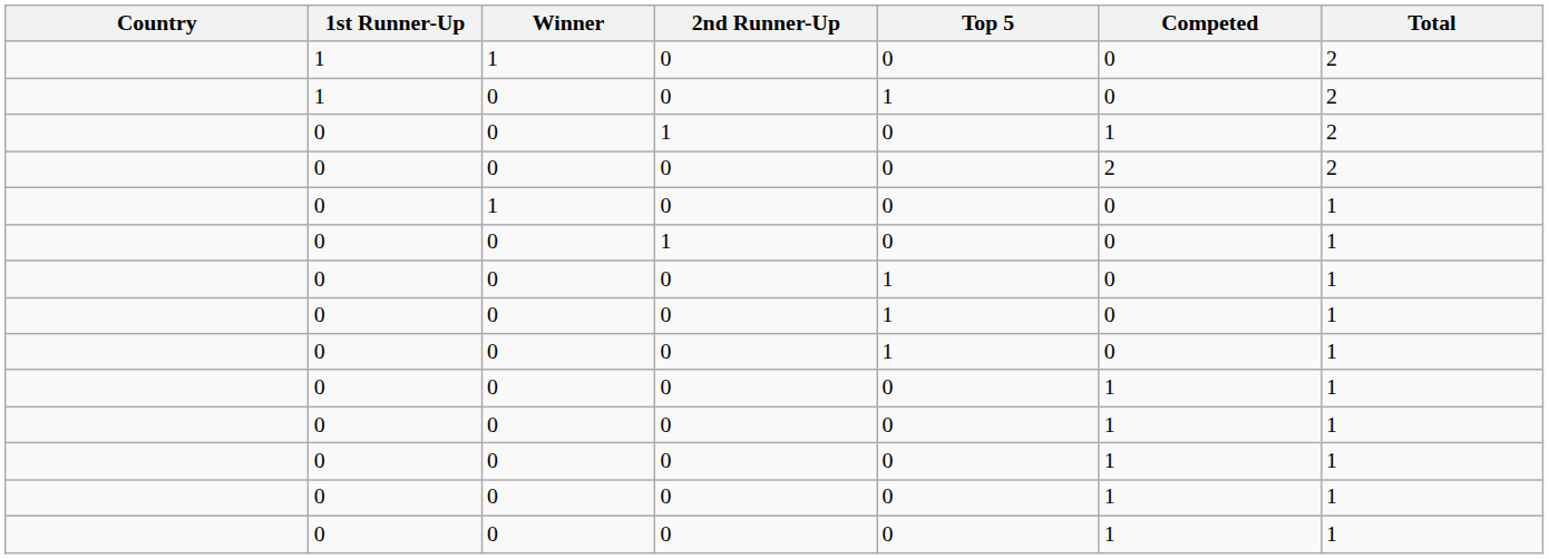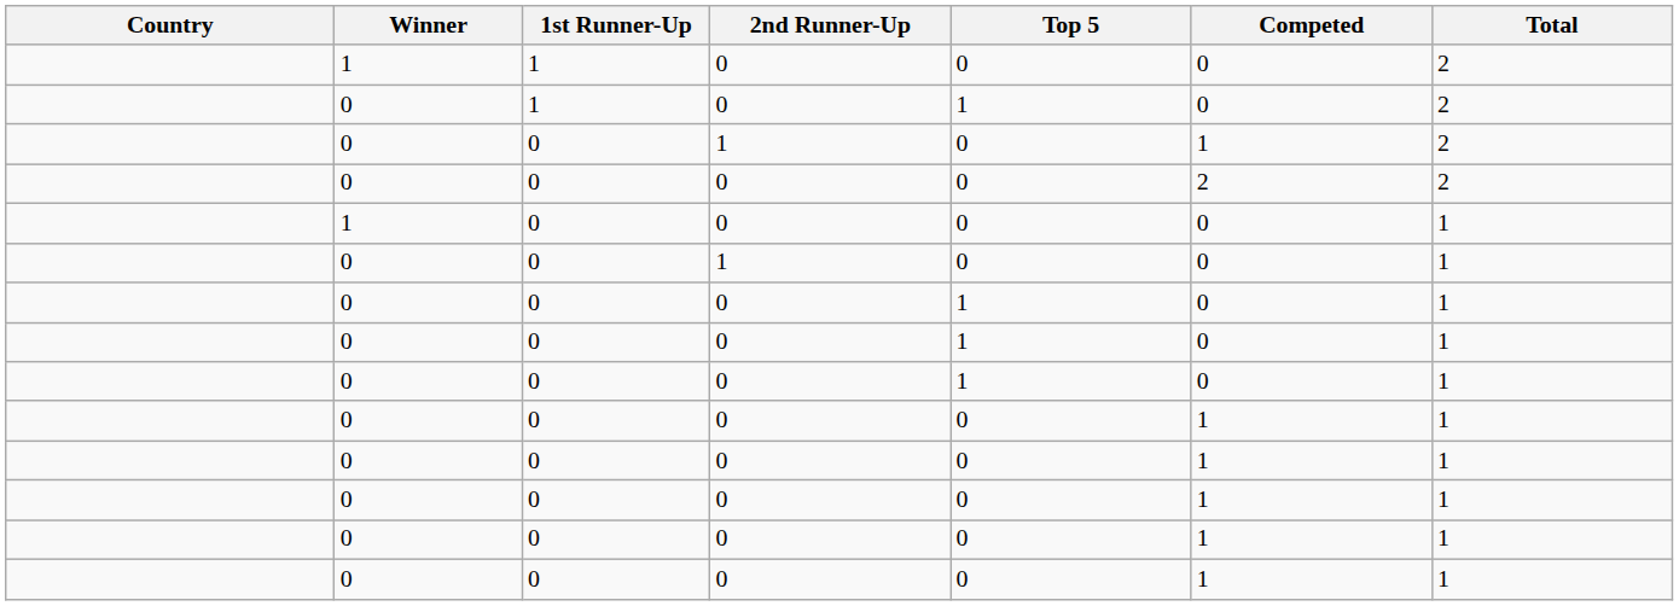columns swapped: Winner <-> 1st Runner-Up
